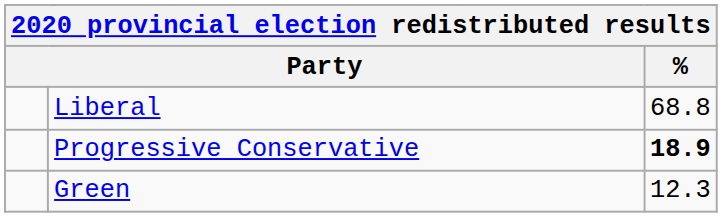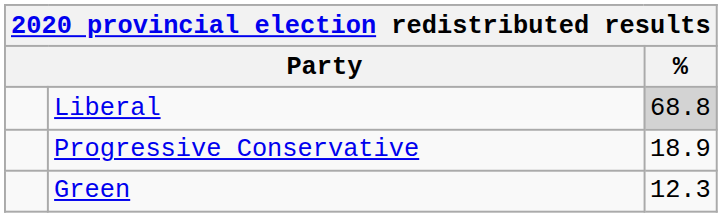Liberal | %: no background -> lightgrey background
Progressive Conservative | %: bold -> normal
